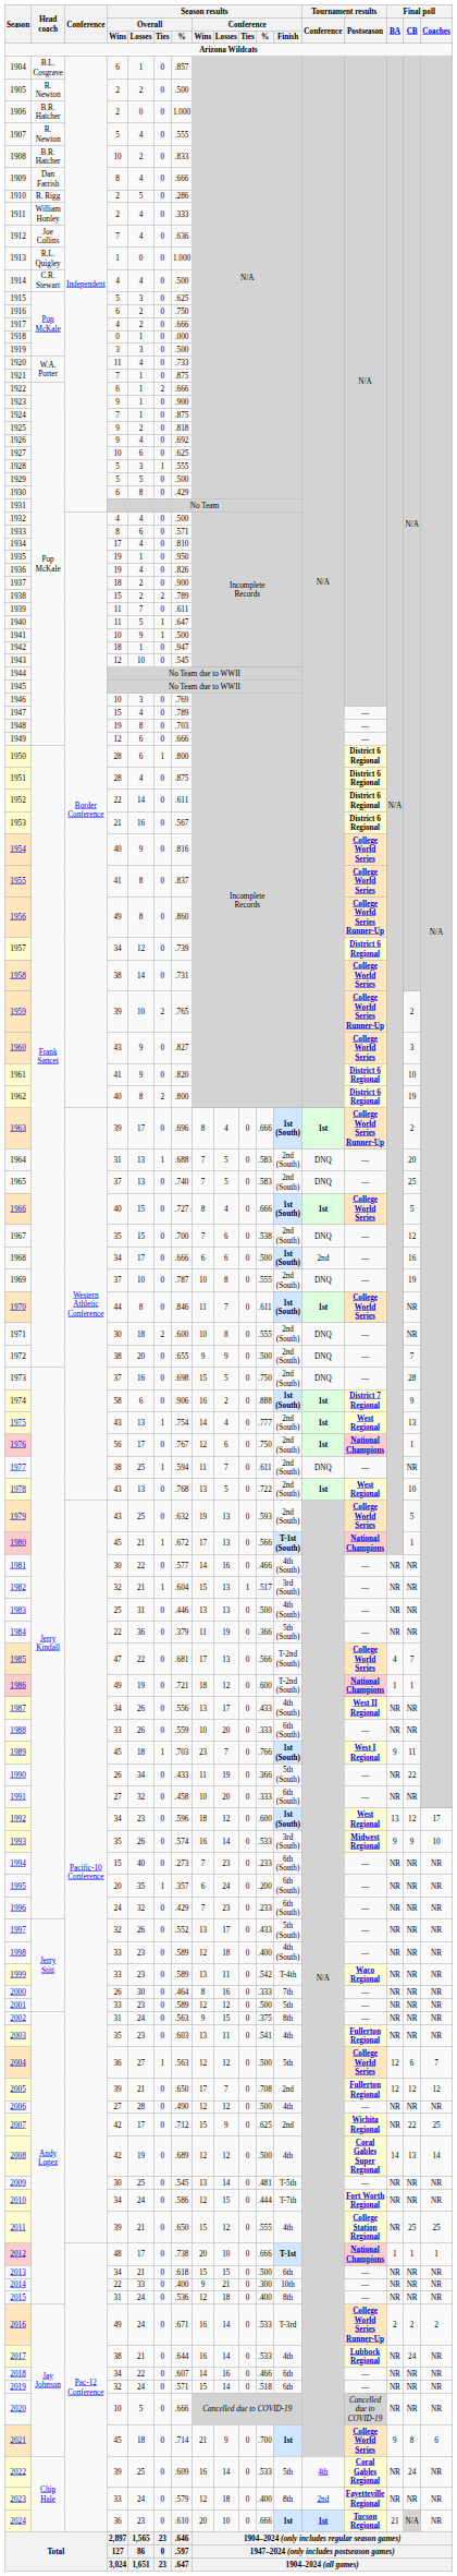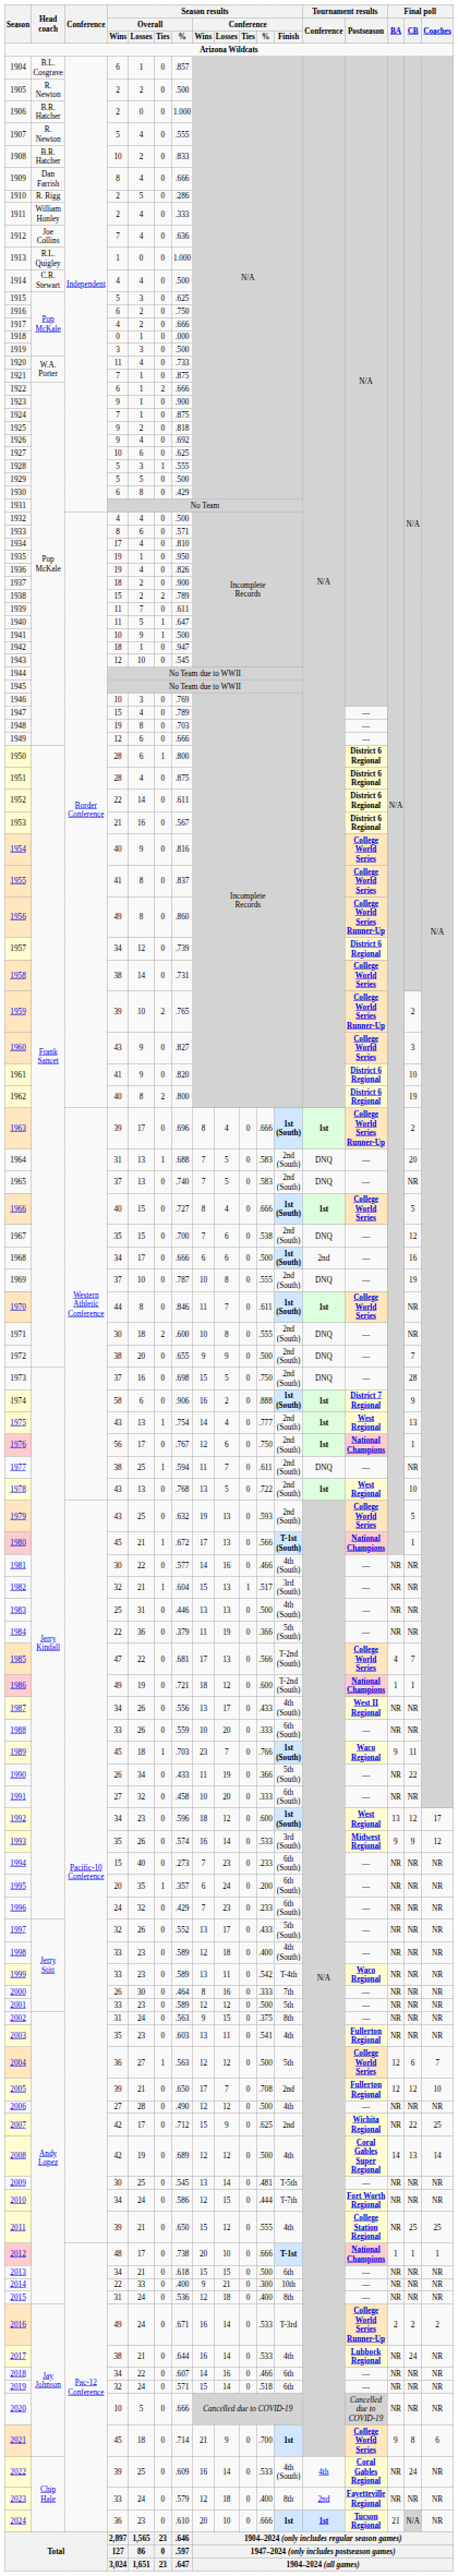1965 | Final poll / CB: 25 -> NR
1989 | Tournament results / Postseason: West I Regional -> Waco Regional
1993 | Final poll / Coaches: 10 -> 12
2005 | Final poll / Coaches: 12 -> 10
2022 | Season results / Conference / Finish: 5th -> 4th (South)
